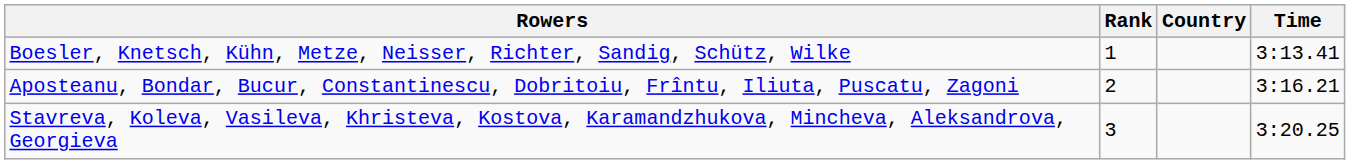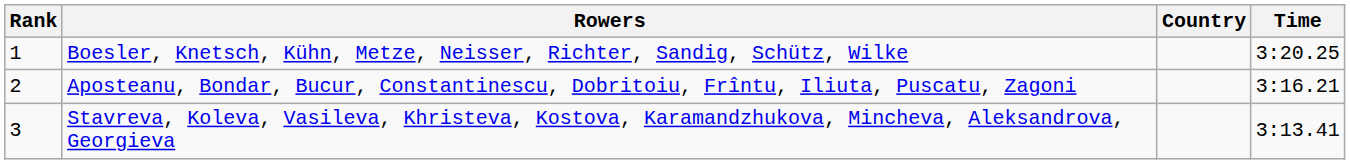columns swapped: Rank <-> Rowers
row 2 | Time: 3:13.41 -> 3:20.25
row 4 | Time: 3:20.25 -> 3:13.41
